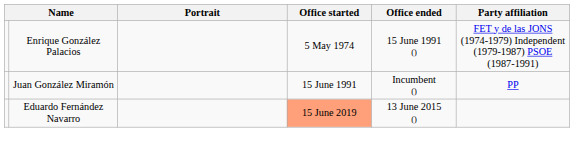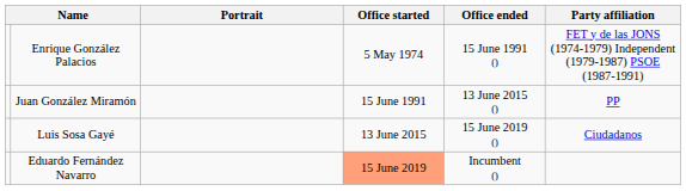Juan González Miramón | Office ended: Incumbent () -> 13 June 2015 ()
+ row: Luis Sosa Gayé | 13 June 2015 | 15 June 2019 () | Ciudadanos
Eduardo Fernández Navarro | Office ended: 13 June 2015 () -> Incumbent ()
